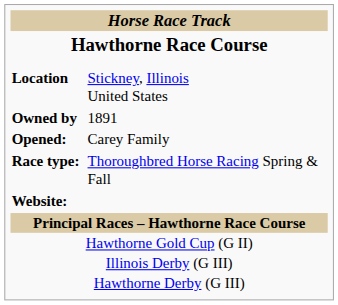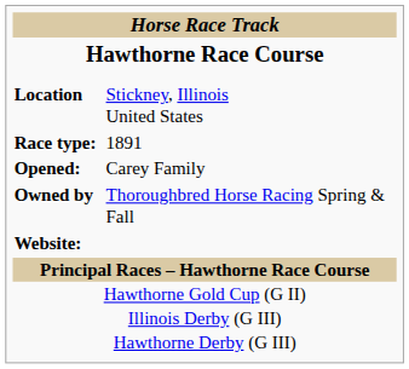row 4 | column 1: Owned by -> Race type:
row 6 | column 1: Race type: -> Owned by
